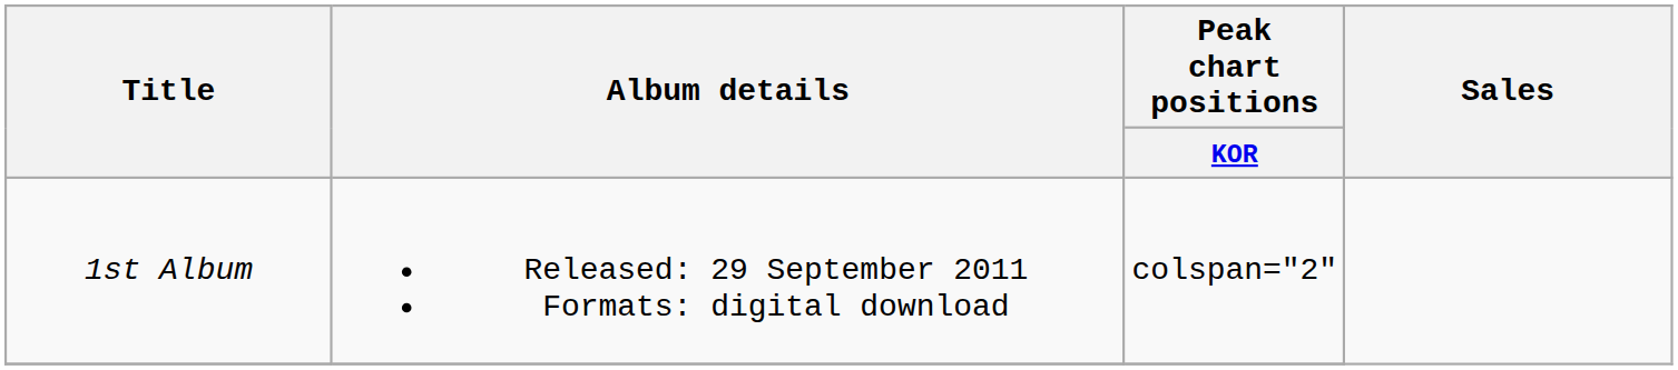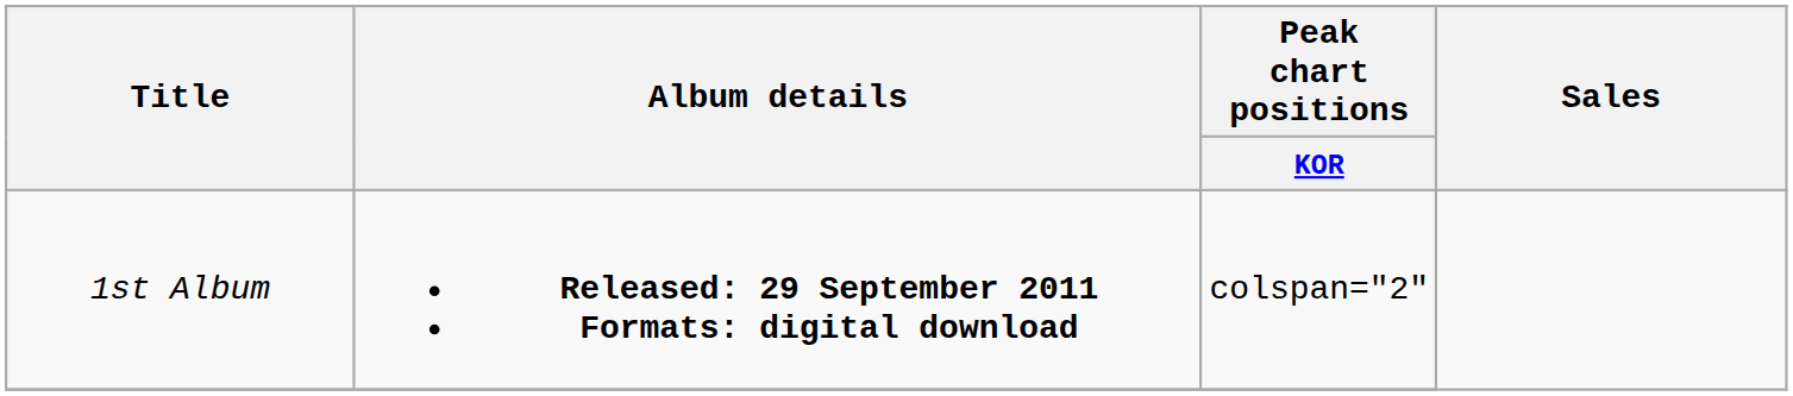1st Album | Album details: normal -> bold
